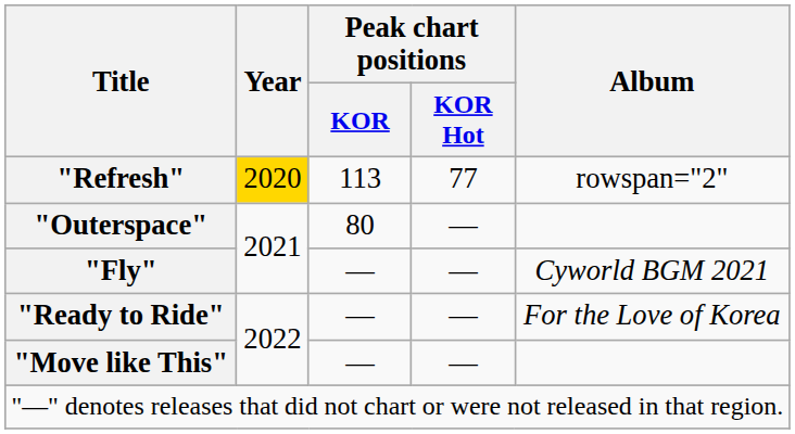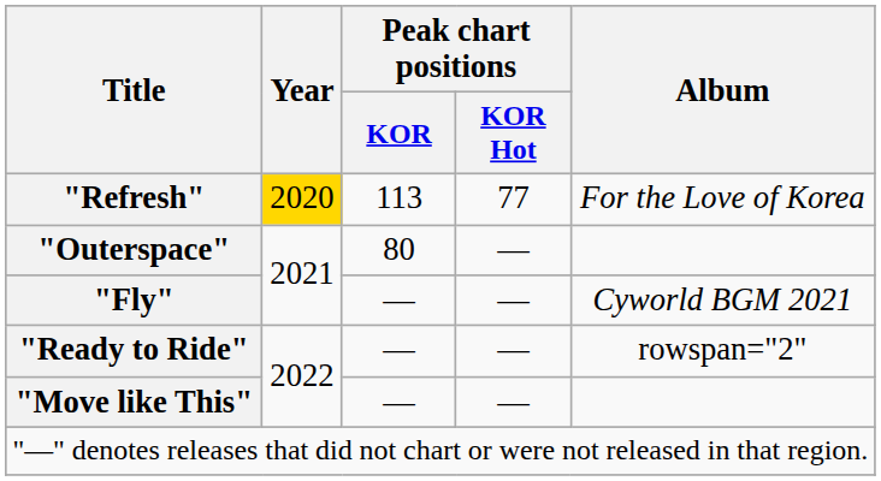"Refresh" | Album: rowspan="2" -> For the Love of Korea
"Ready to Ride" | Album: For the Love of Korea -> rowspan="2"
